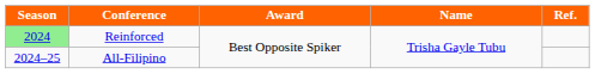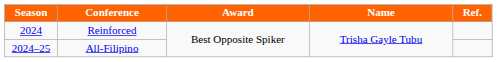Reinforced | Season: lightgreen background -> no background
